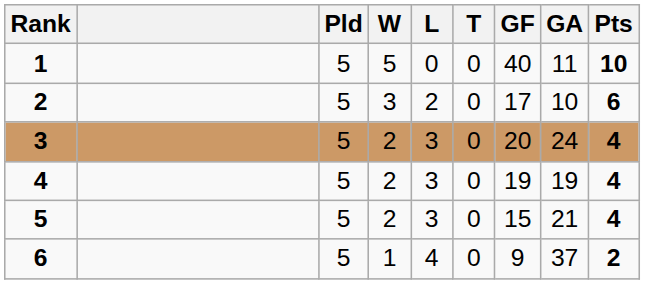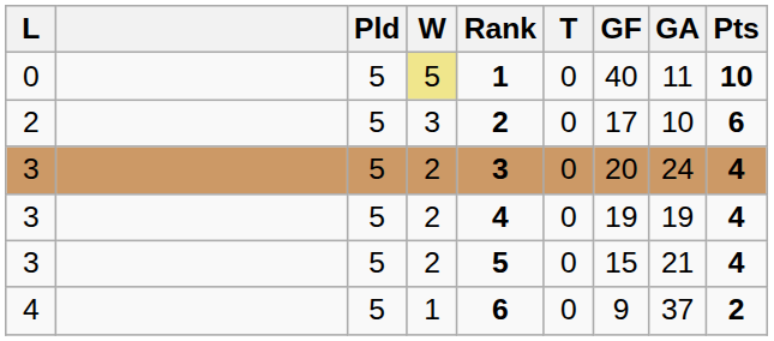columns swapped: Rank <-> L
row 2 | W: no background -> khaki background
